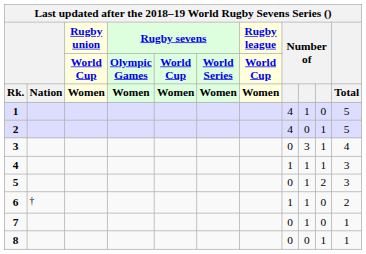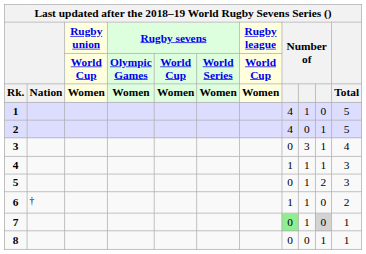7 | column 8: no background -> lightgreen background
7 | column 10: no background -> lightgrey background
